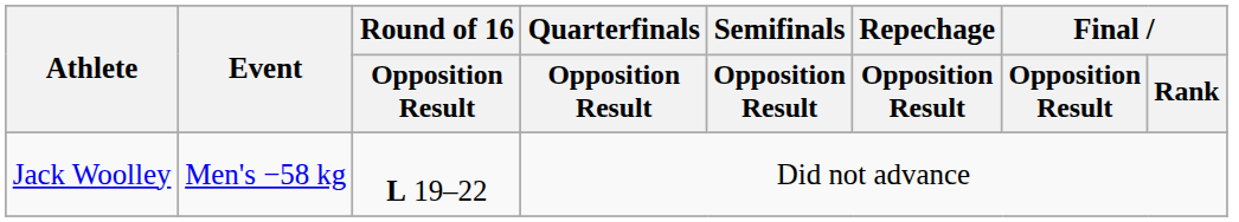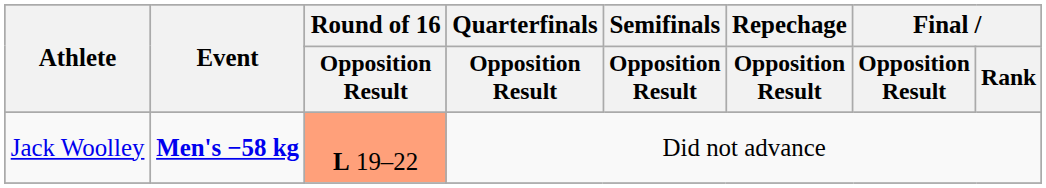Jack Woolley | Event: normal -> bold
Jack Woolley | Round of 16 / Opposition Result: no background -> lightsalmon background
